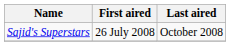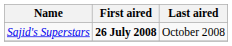Sajid's Superstars | First aired: normal -> bold
